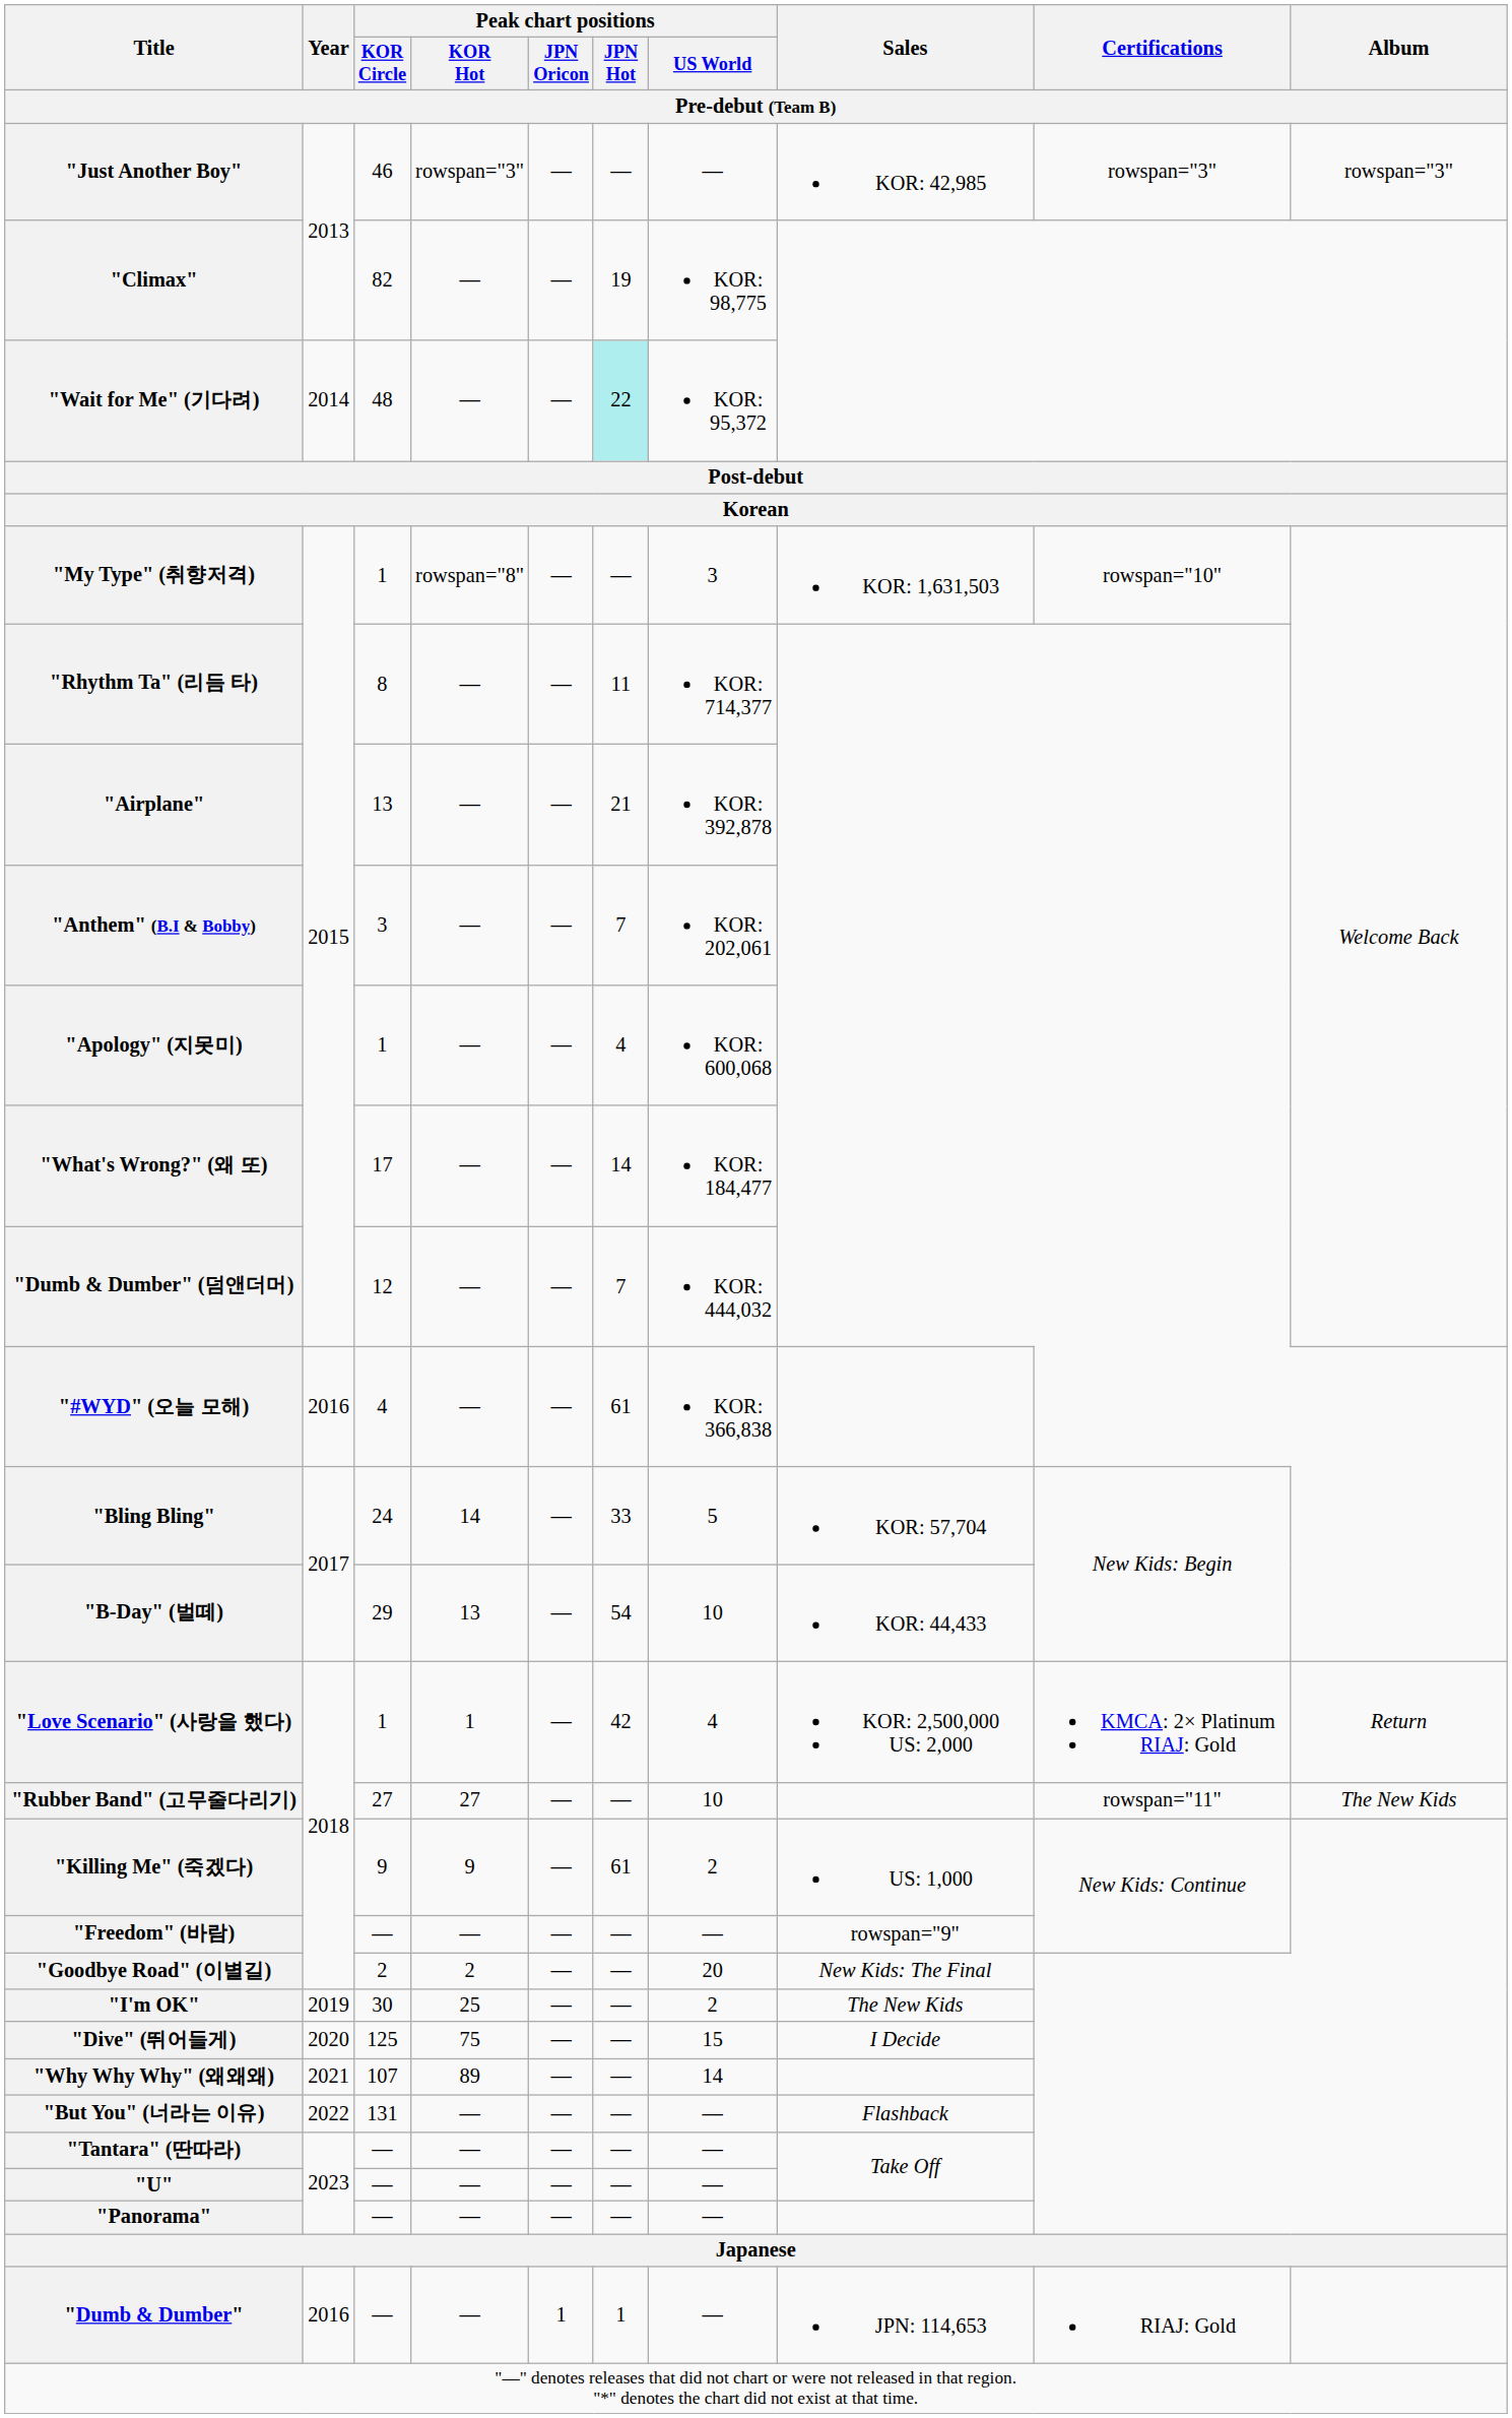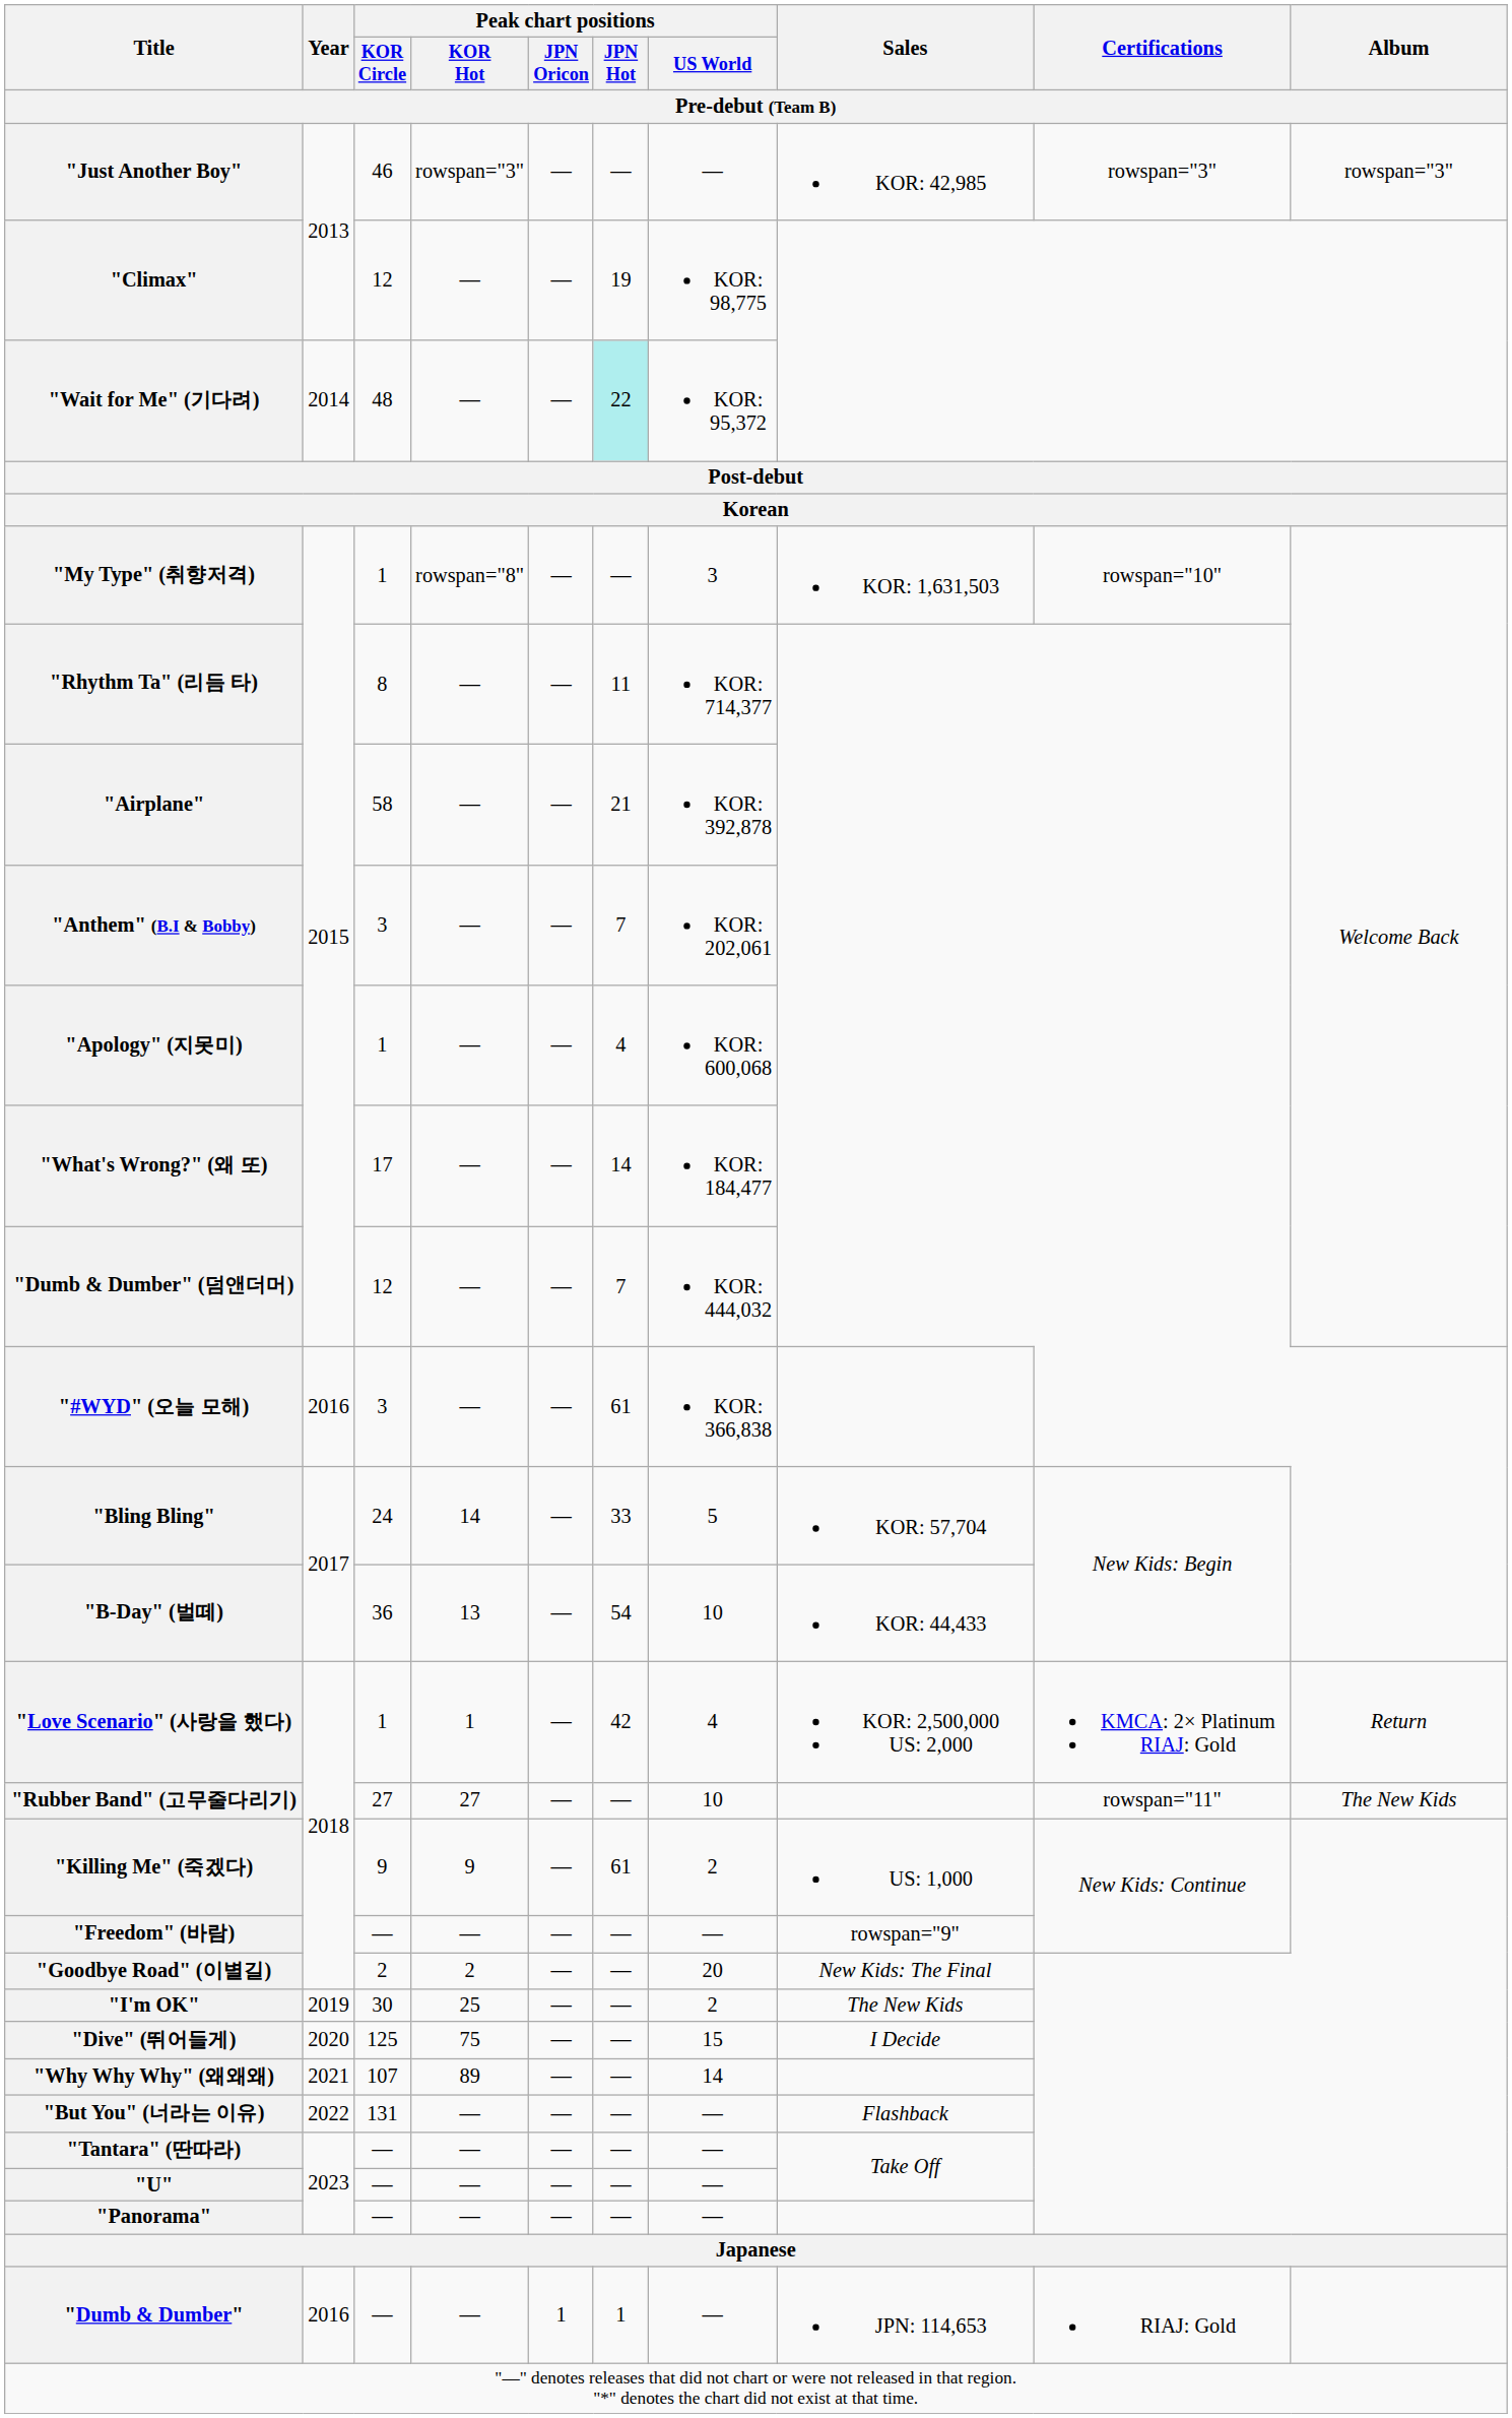"Climax" | Peak chart positions / KOR Circle: 82 -> 12
"Airplane" | Peak chart positions / KOR Circle: 13 -> 58
"#WYD" (오늘 모해) | Peak chart positions / KOR Circle: 4 -> 3
"B-Day" (벌떼) | Peak chart positions / KOR Circle: 29 -> 36
